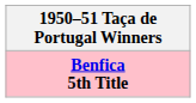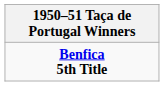row 2 | column 1: pink background -> no background
